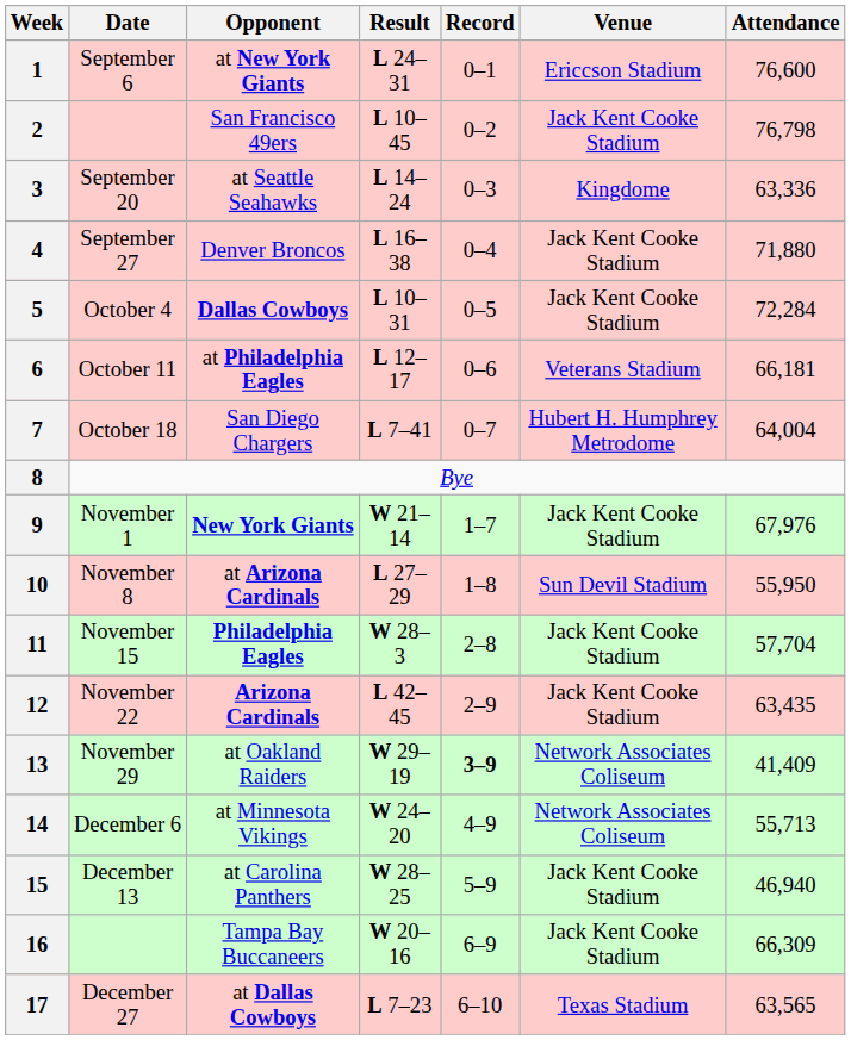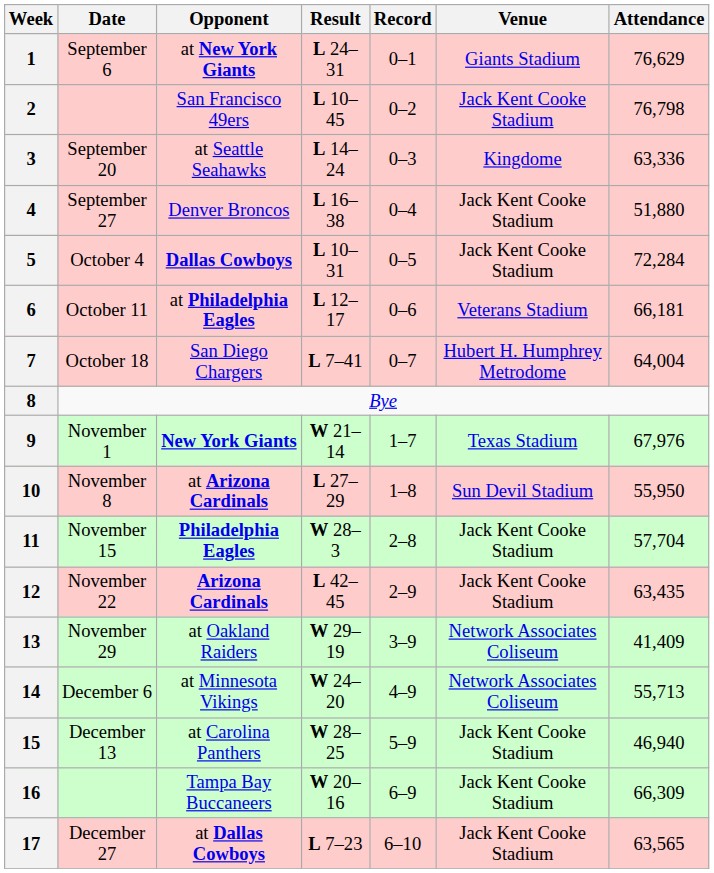1 | Venue: Ericcson Stadium -> Giants Stadium
1 | Attendance: 76,600 -> 76,629
4 | Attendance: 71,880 -> 51,880
9 | Venue: Jack Kent Cooke Stadium -> Texas Stadium
13 | Record: bold -> normal
17 | Venue: Texas Stadium -> Jack Kent Cooke Stadium
